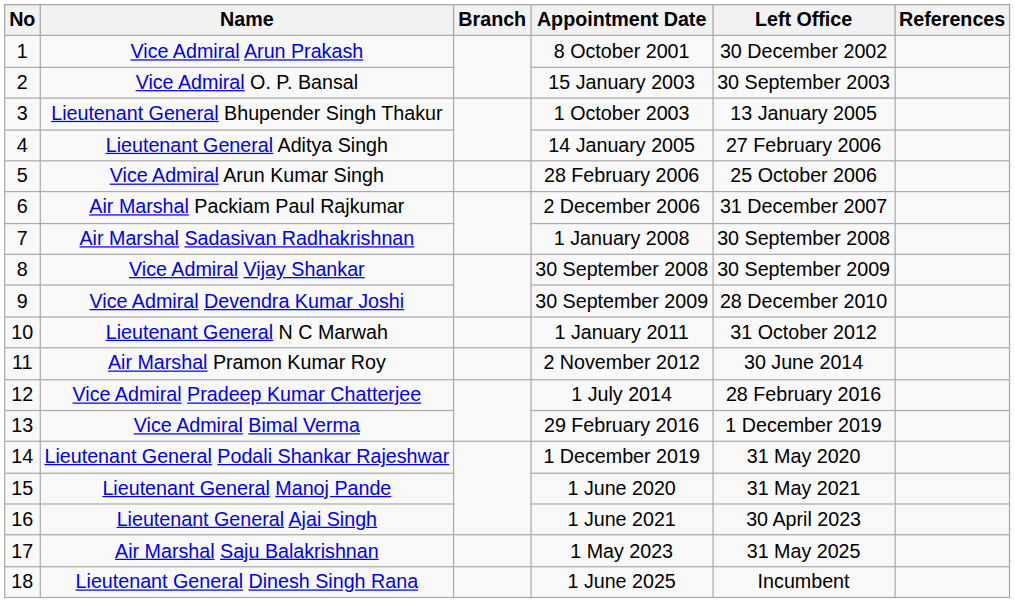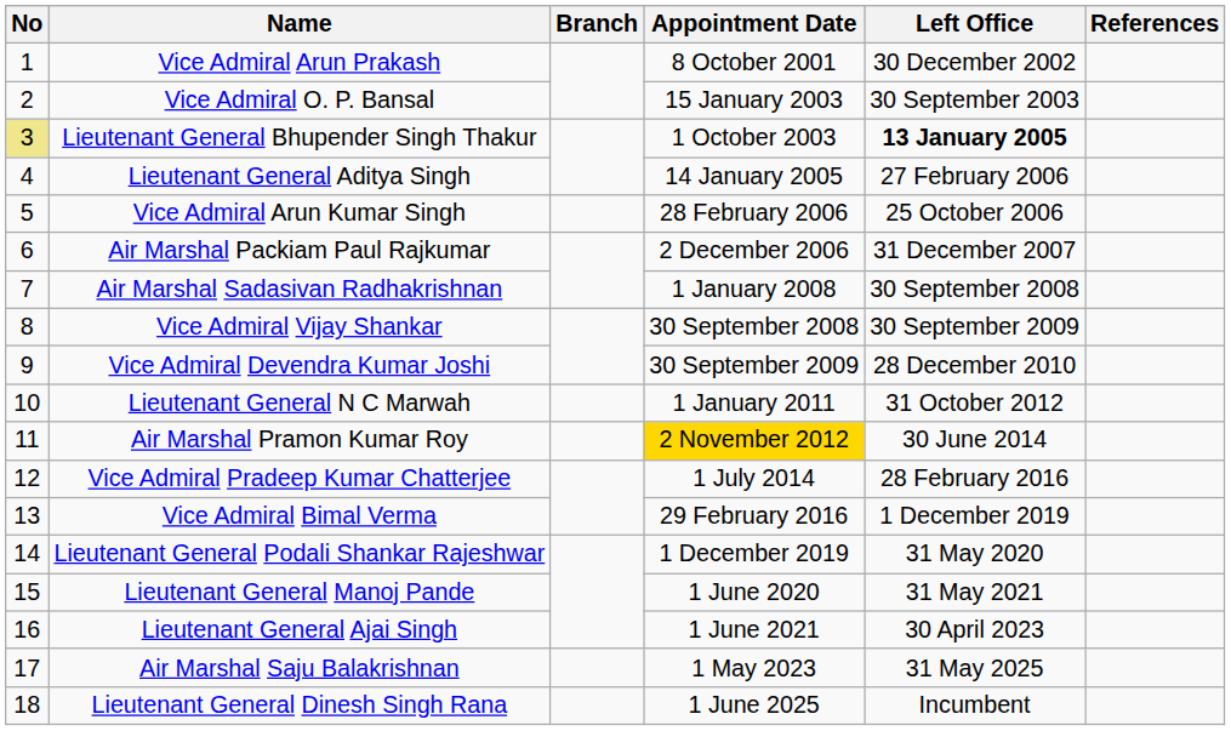Lieutenant General Bhupender Singh Thakur | No: no background -> khaki background
Lieutenant General Bhupender Singh Thakur | Left Office: normal -> bold
Air Marshal Pramon Kumar Roy | Appointment Date: no background -> gold background
